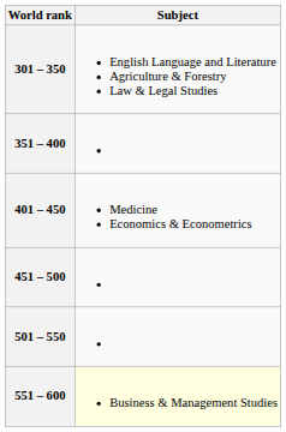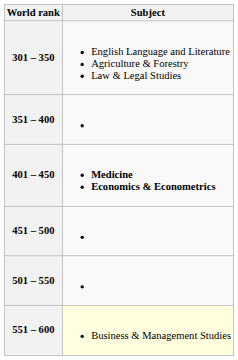401 – 450 | Subject: normal -> bold
